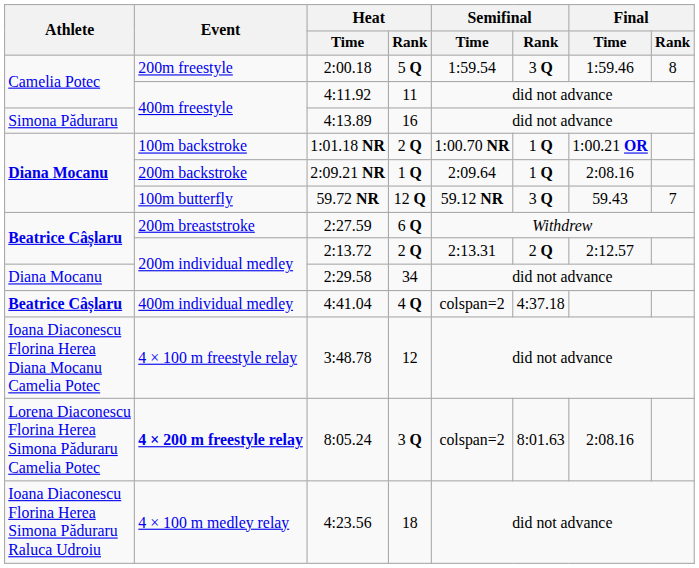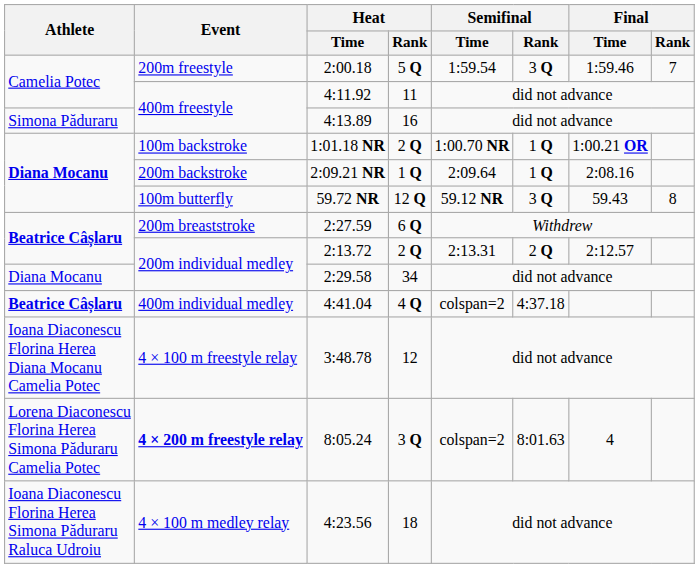2:00.18 | Final / Rank: 8 -> 7
59.72 NR | Final / Rank: 7 -> 8
8:05.24 | Final / Time: 2:08.16 -> 4
